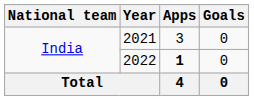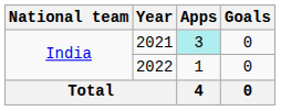2021 | Apps: no background -> paleturquoise background
2022 | Apps: bold -> normal
